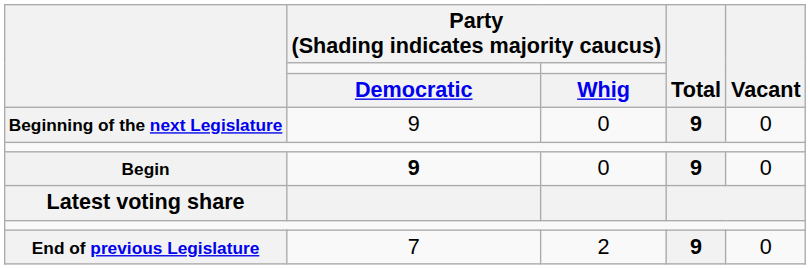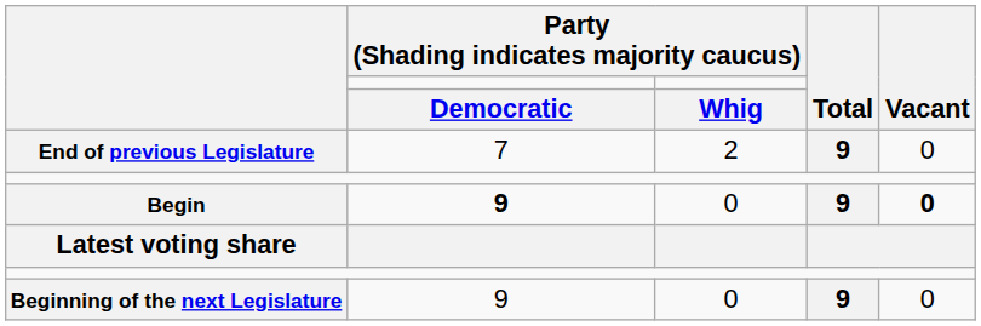rows swapped: End of previous Legislature <-> Beginning of the next Legislature
Begin | Vacant: normal -> bold
